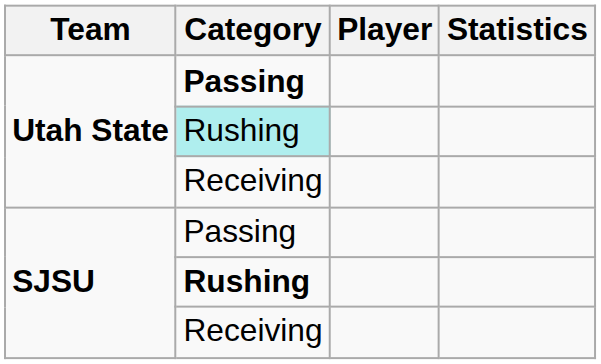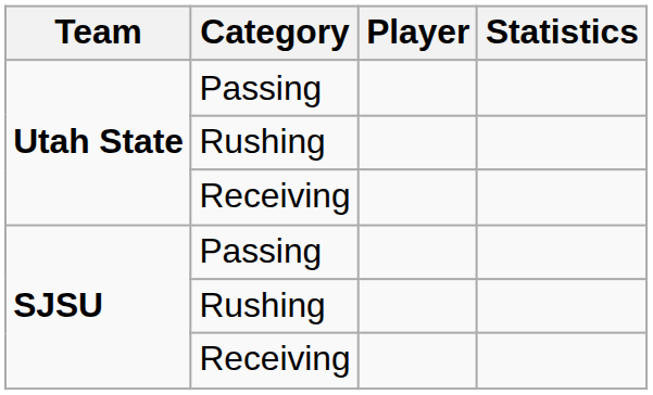Utah State / Passing | Category: bold -> normal
Utah State / Rushing | Category: paleturquoise background -> no background
SJSU / Rushing | Category: bold -> normal
